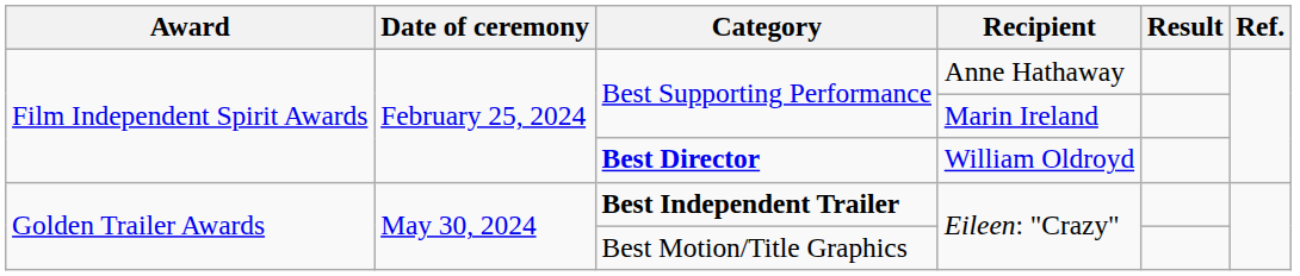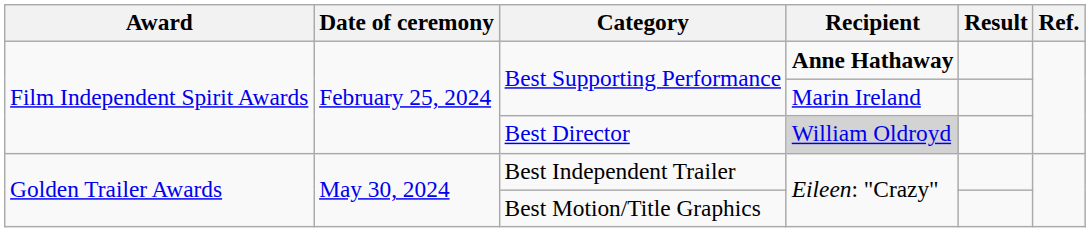Best Supporting Performance / Anne Hathaway | Recipient: normal -> bold
Best Director | Category: bold -> normal
Best Director | Recipient: no background -> lightgrey background
Best Independent Trailer | Category: bold -> normal
